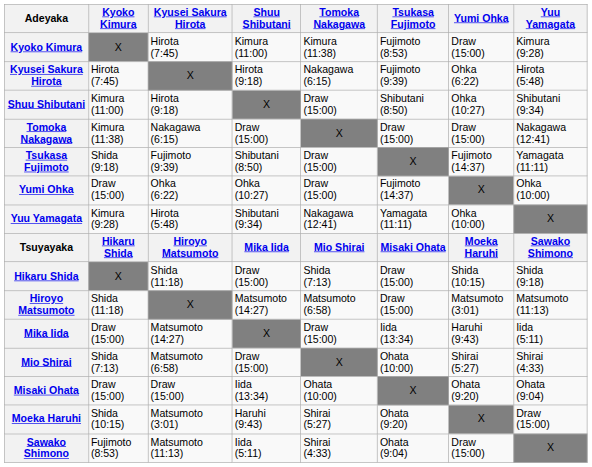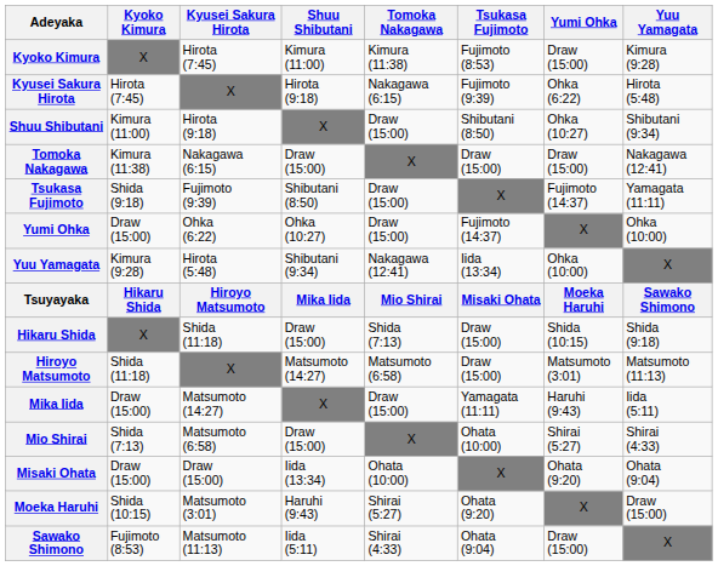row 8 | Tsukasa Fujimoto: Yamagata (11:11) -> Iida (13:34)
row 12 | Tsukasa Fujimoto: Iida (13:34) -> Yamagata (11:11)
